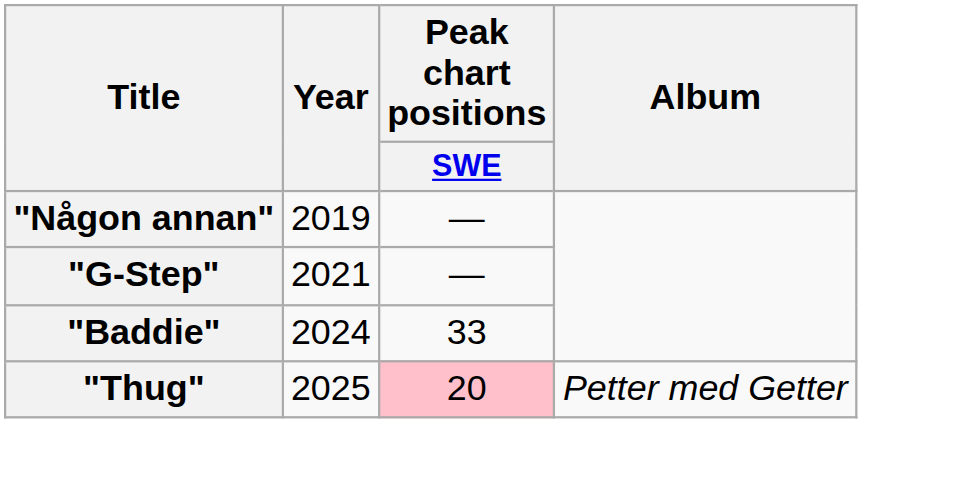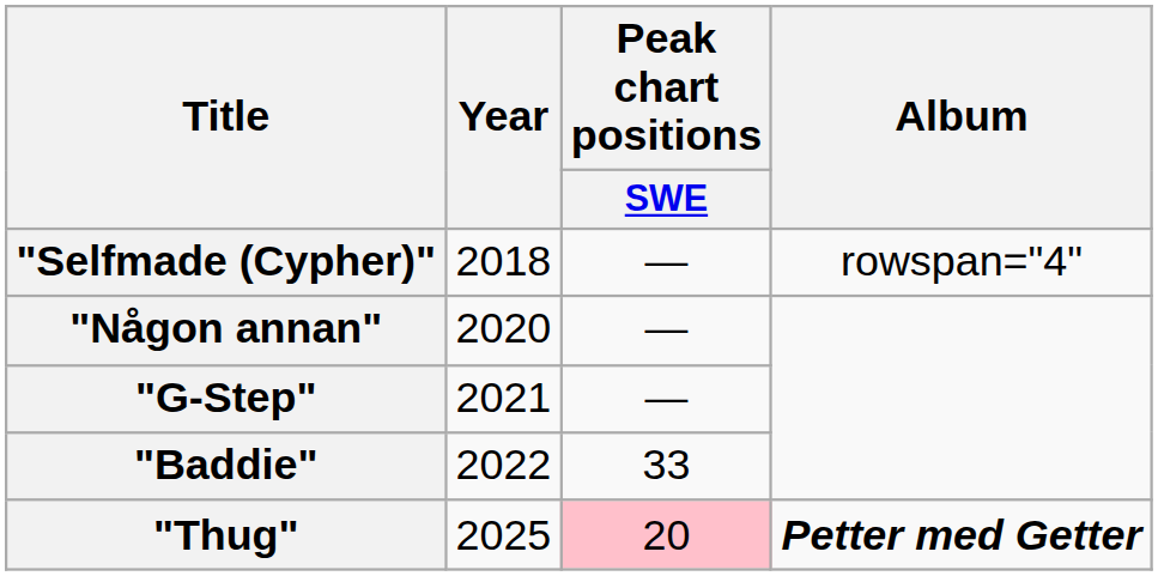+ row: "Selfmade (Cypher)" | 2018 | — | rowspan="4"
"Någon annan" | Year: 2019 -> 2020
"Baddie" | Year: 2024 -> 2022
"Thug" | Album: normal -> bold
